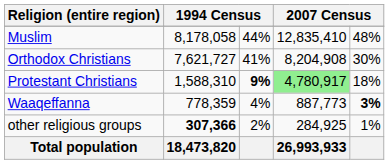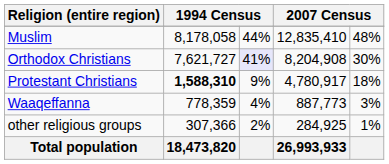Orthodox Christians | column 3: no background -> lavender background
Protestant Christians | column 2: normal -> bold
Protestant Christians | column 3: bold -> normal
Protestant Christians | column 4: lightgreen background -> no background
Waaqeffanna | column 5: bold -> normal
other religious groups | column 2: bold -> normal
